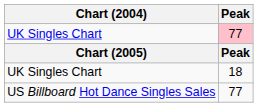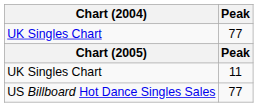row 2 | Peak: pink background -> no background
row 4 | Peak: 18 -> 11
